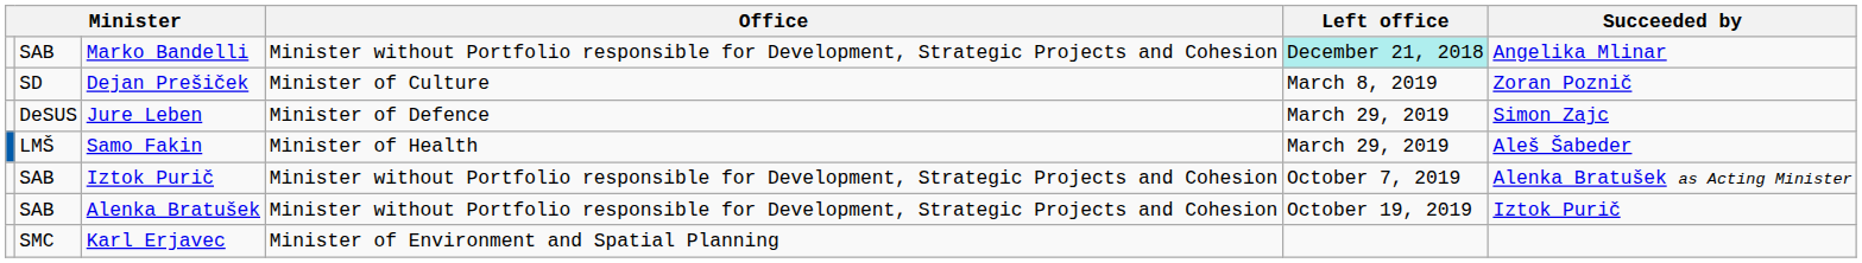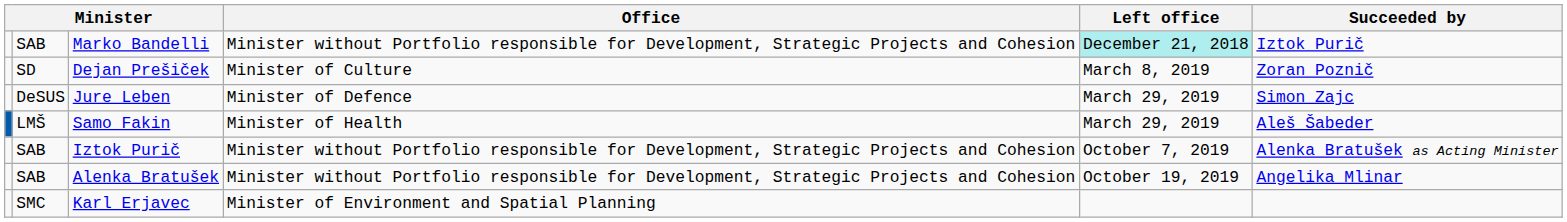Marko Bandelli | Succeeded by: Angelika Mlinar -> Iztok Purič
Alenka Bratušek | Succeeded by: Iztok Purič -> Angelika Mlinar
